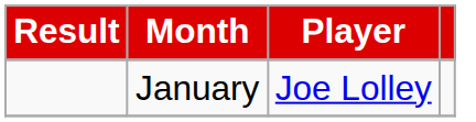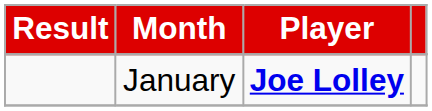January | Player: normal -> bold
